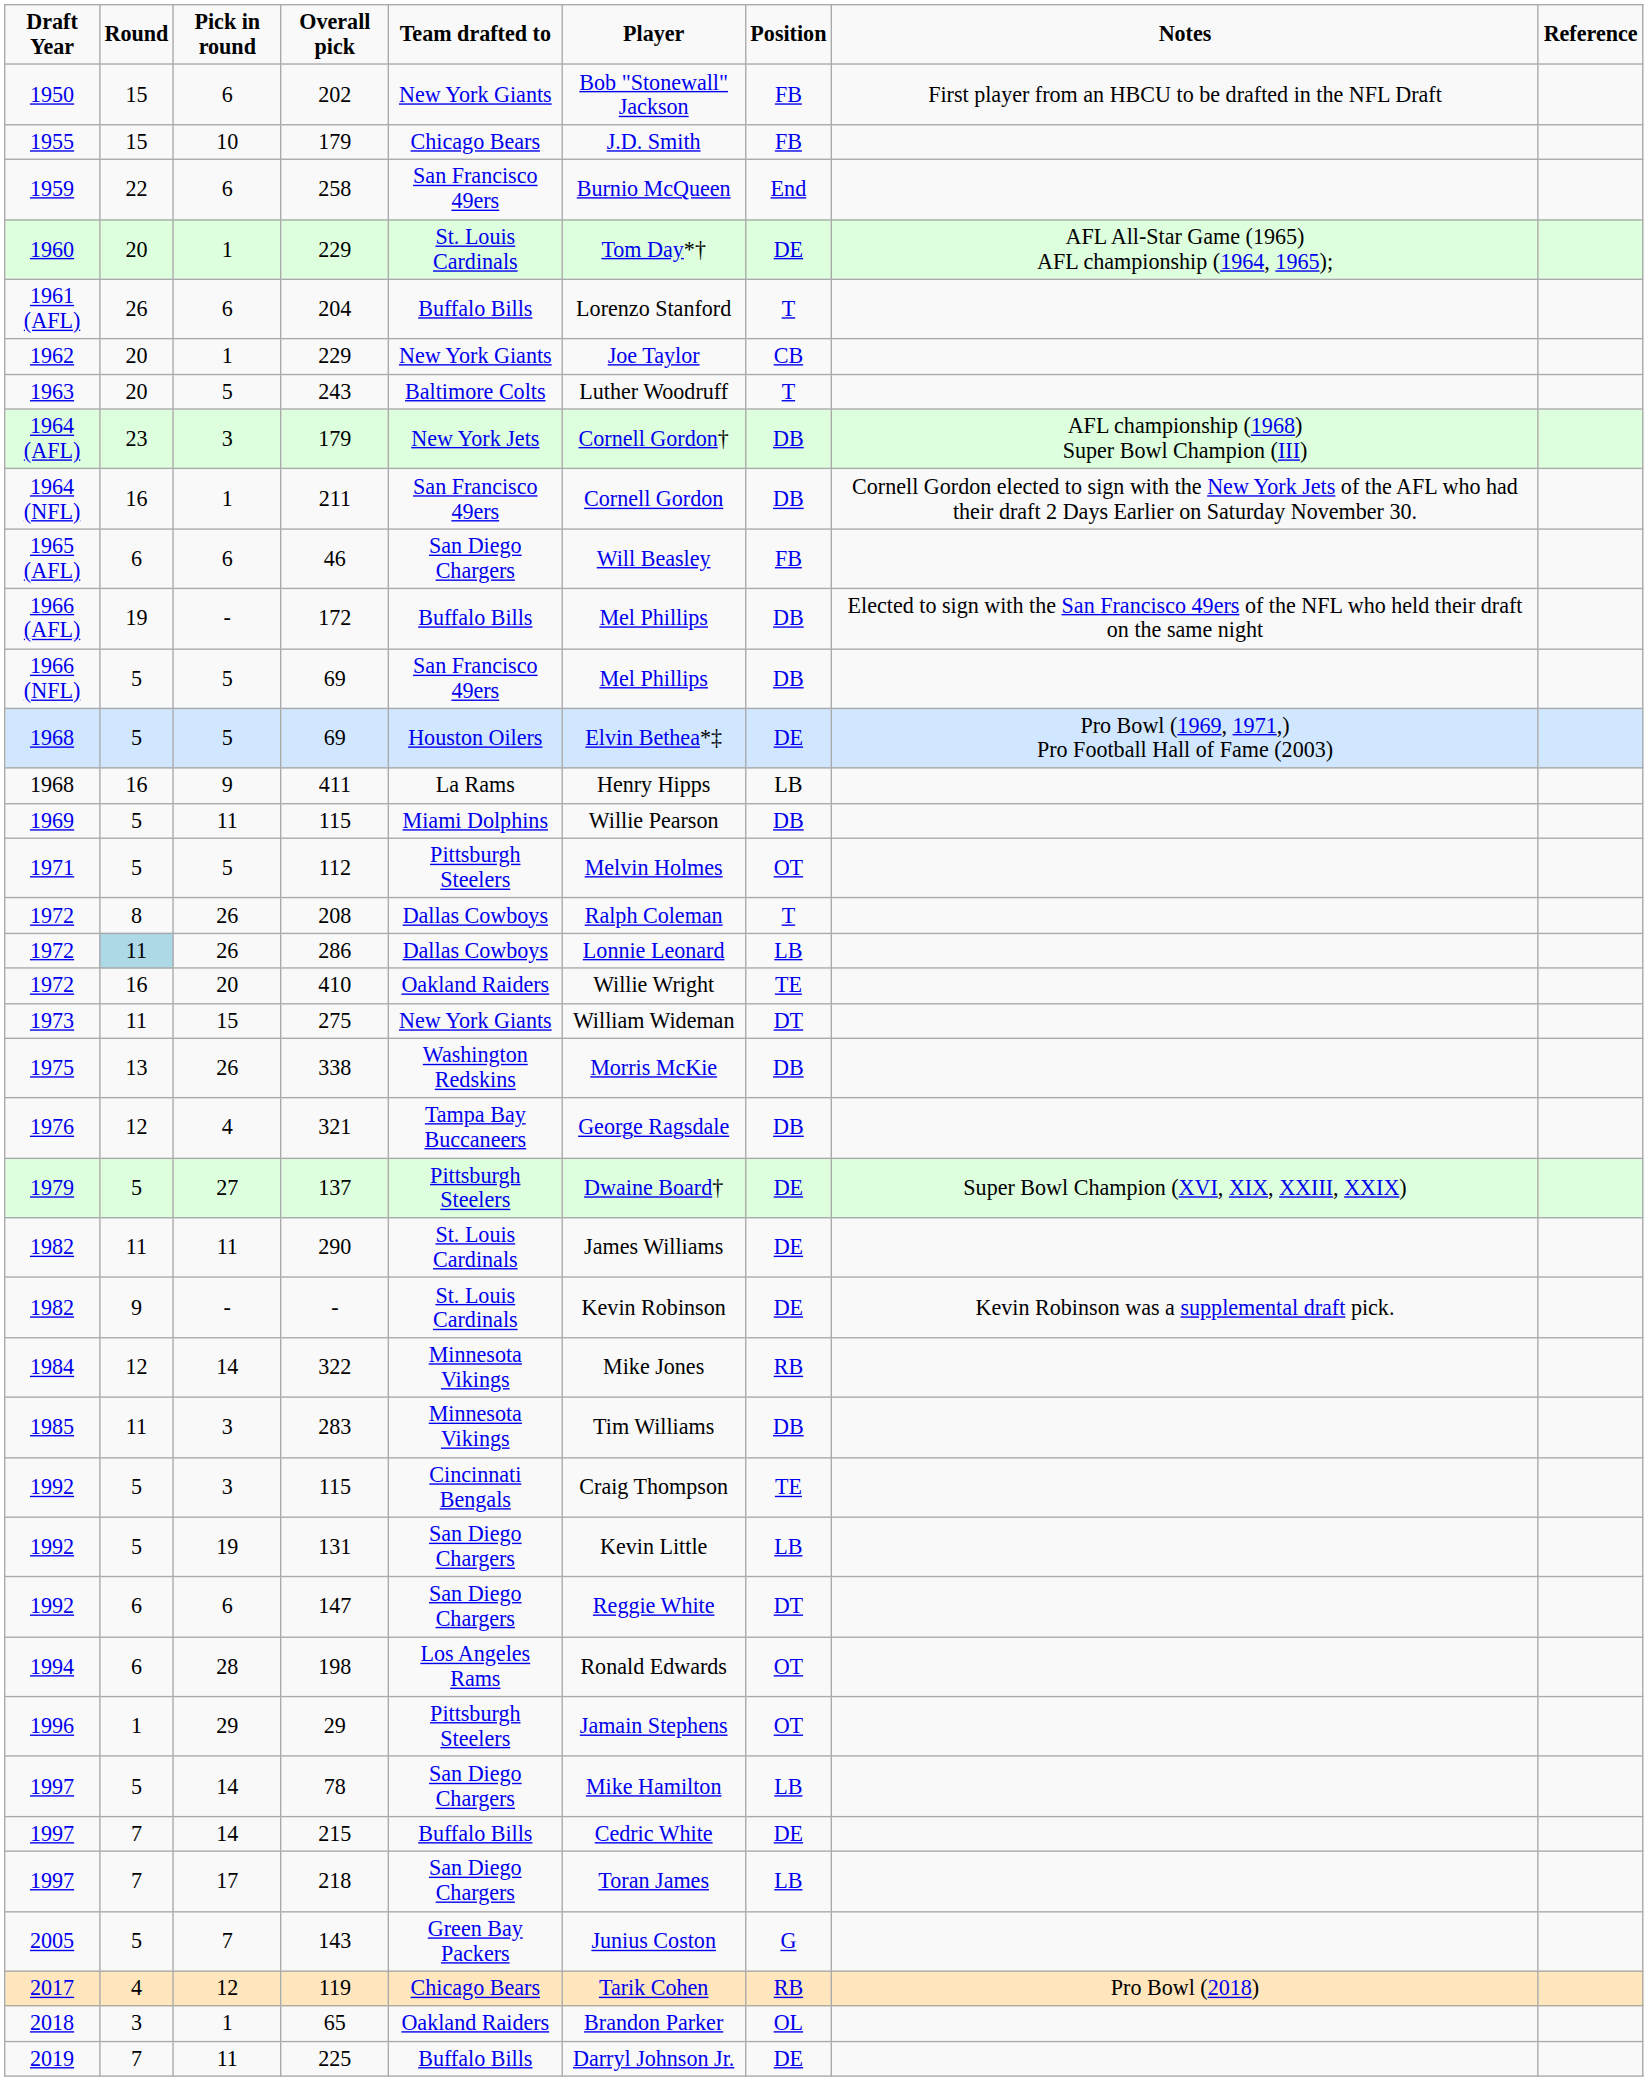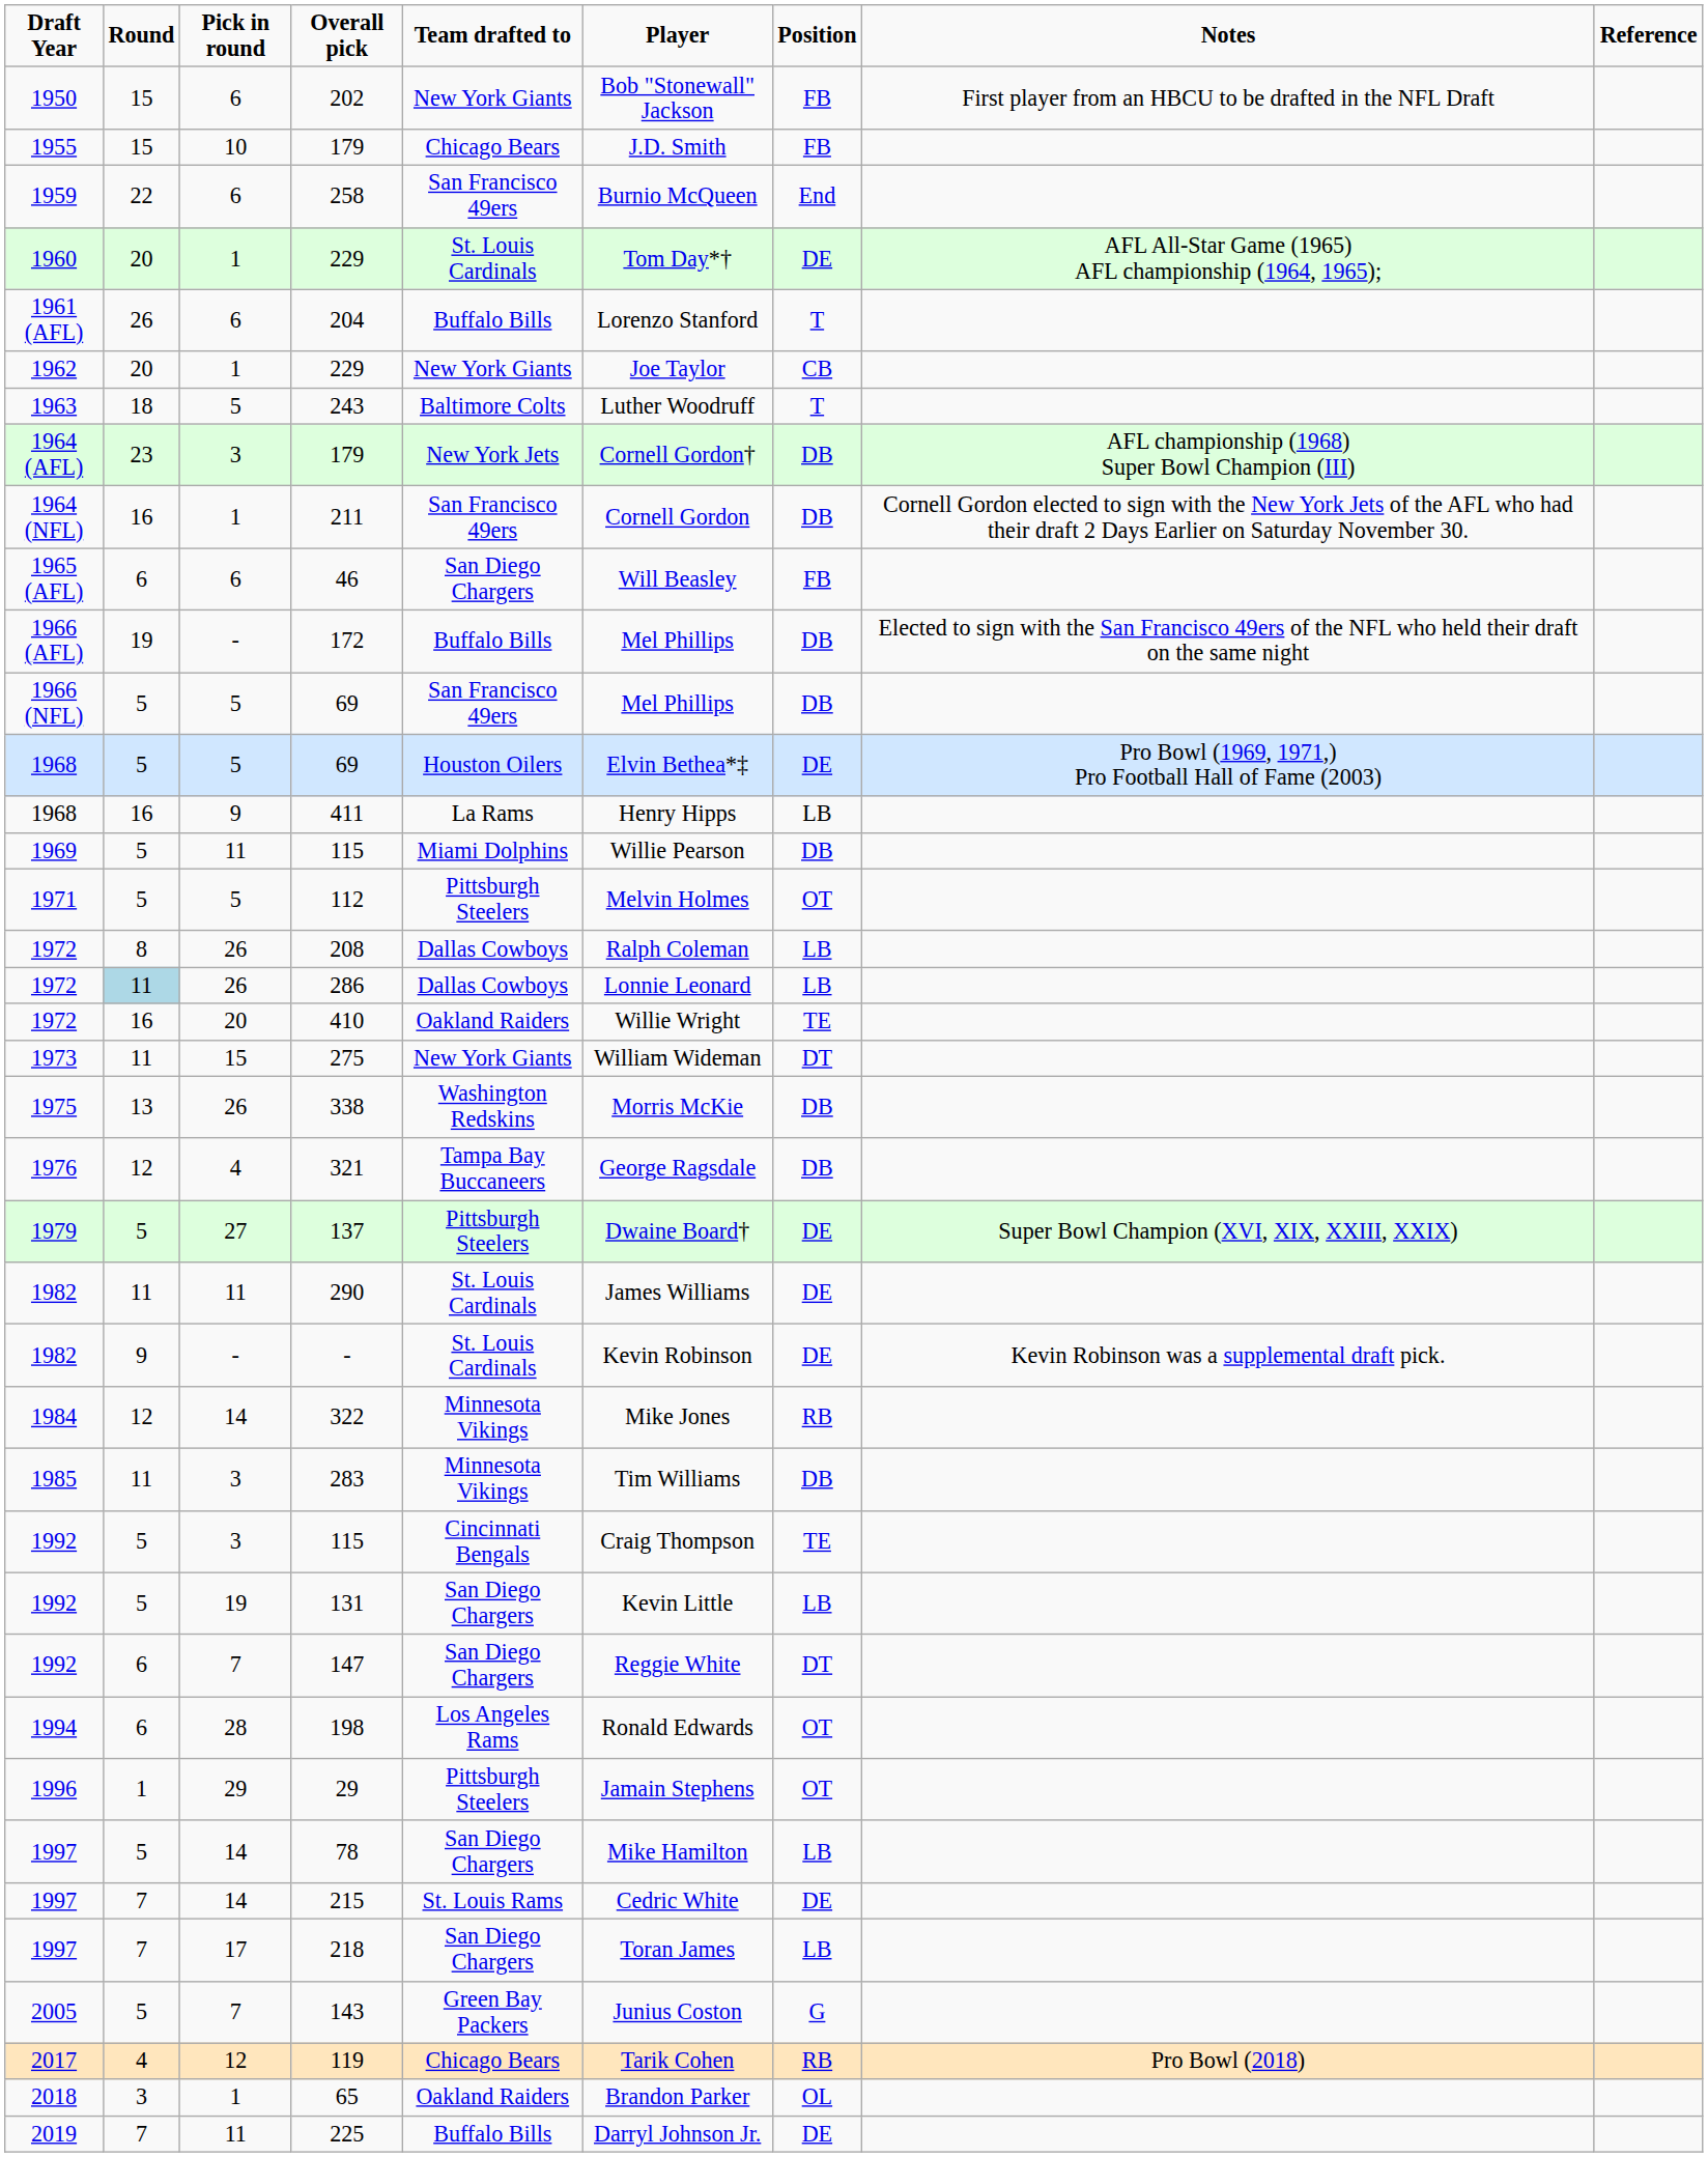243 | Round: 20 -> 18
208 | Position: T -> LB
147 | Pick in round: 6 -> 7
215 | Team drafted to: Buffalo Bills -> St. Louis Rams
